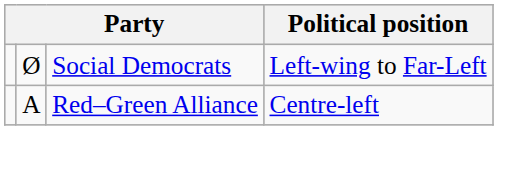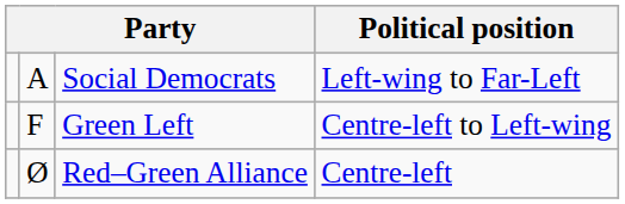Social Democrats | column 2: Ø -> A
+ row: F | Green Left | Centre-left to Left-wing
Red–Green Alliance | column 2: A -> Ø
